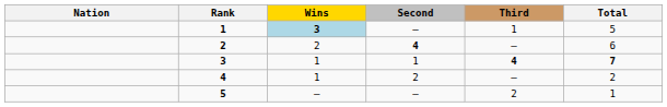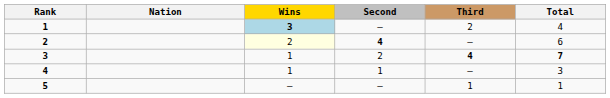columns swapped: Rank <-> Nation
row 2 | Third: 1 -> 2
row 2 | Total: 5 -> 4
row 3 | Wins: no background -> lightyellow background
row 4 | Second: 1 -> 2
row 5 | Second: 2 -> 1
row 5 | Total: 2 -> 3
row 6 | Third: 2 -> 1
